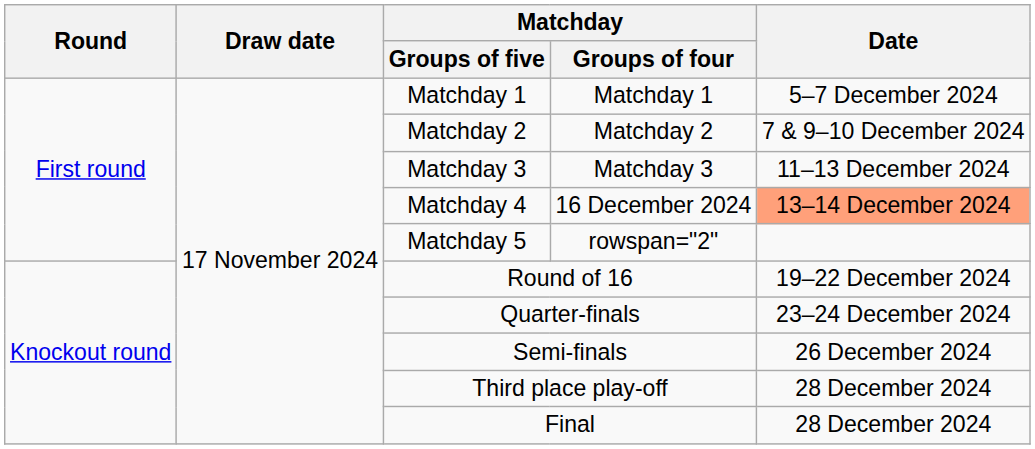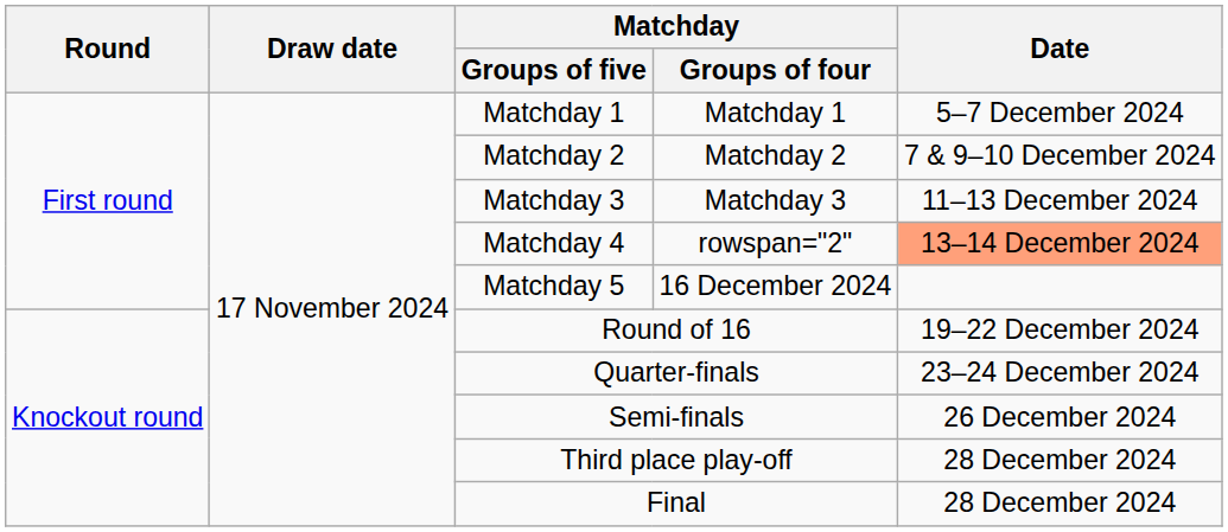Matchday 4 | Matchday / Groups of four: 16 December 2024 -> rowspan="2"
Matchday 5 | Matchday / Groups of four: rowspan="2" -> 16 December 2024
